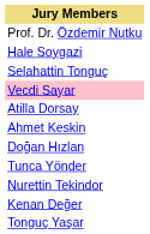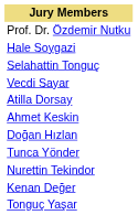row 5 | column 1: pink background -> no background
